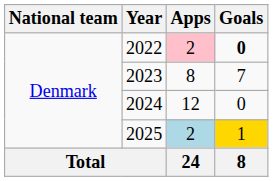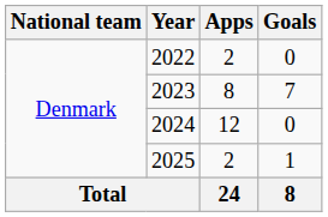2022 | Apps: pink background -> no background
2022 | Goals: bold -> normal
2025 | Apps: lightblue background -> no background
2025 | Goals: gold background -> no background
